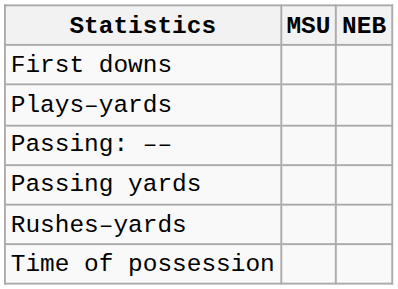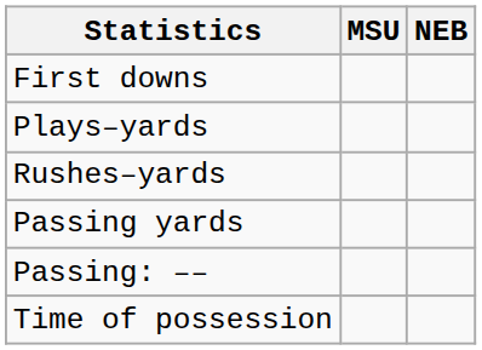rows swapped: Rushes–yards <-> Passing: ––
